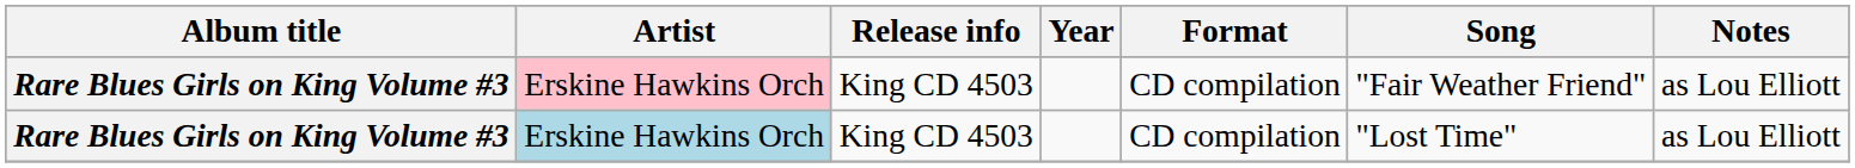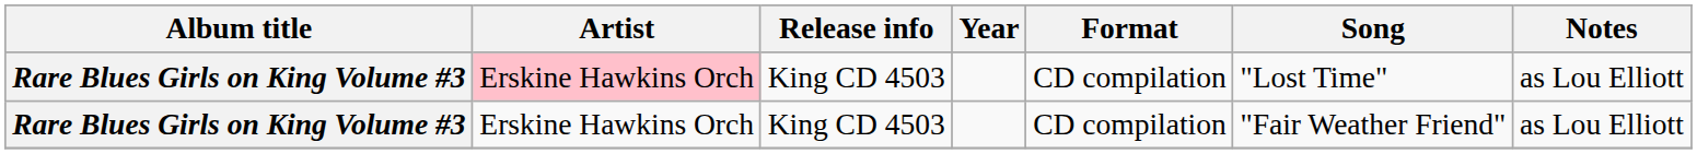row 2 | Song: "Fair Weather Friend" -> "Lost Time"
row 3 | Artist: lightblue background -> no background
row 3 | Song: "Lost Time" -> "Fair Weather Friend"
